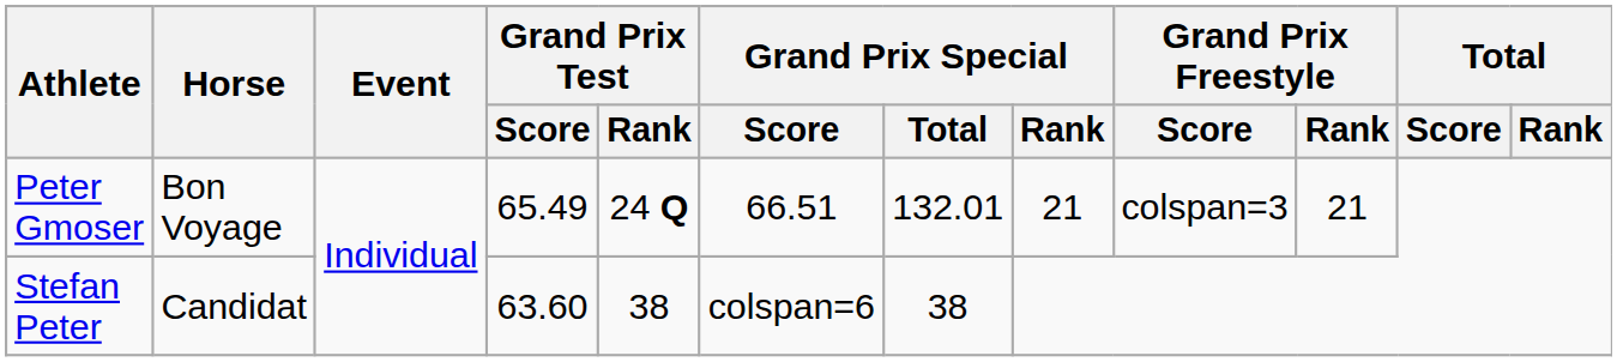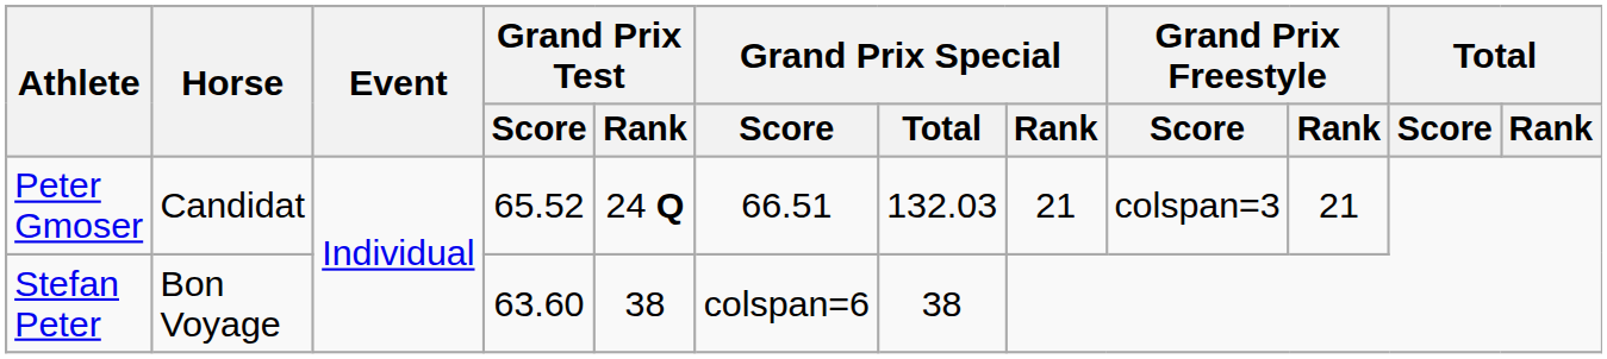Peter Gmoser | Horse: Bon Voyage -> Candidat
Peter Gmoser | Grand Prix Test / Score: 65.49 -> 65.52
Peter Gmoser | Grand Prix Special / Total: 132.01 -> 132.03
Stefan Peter | Horse: Candidat -> Bon Voyage
